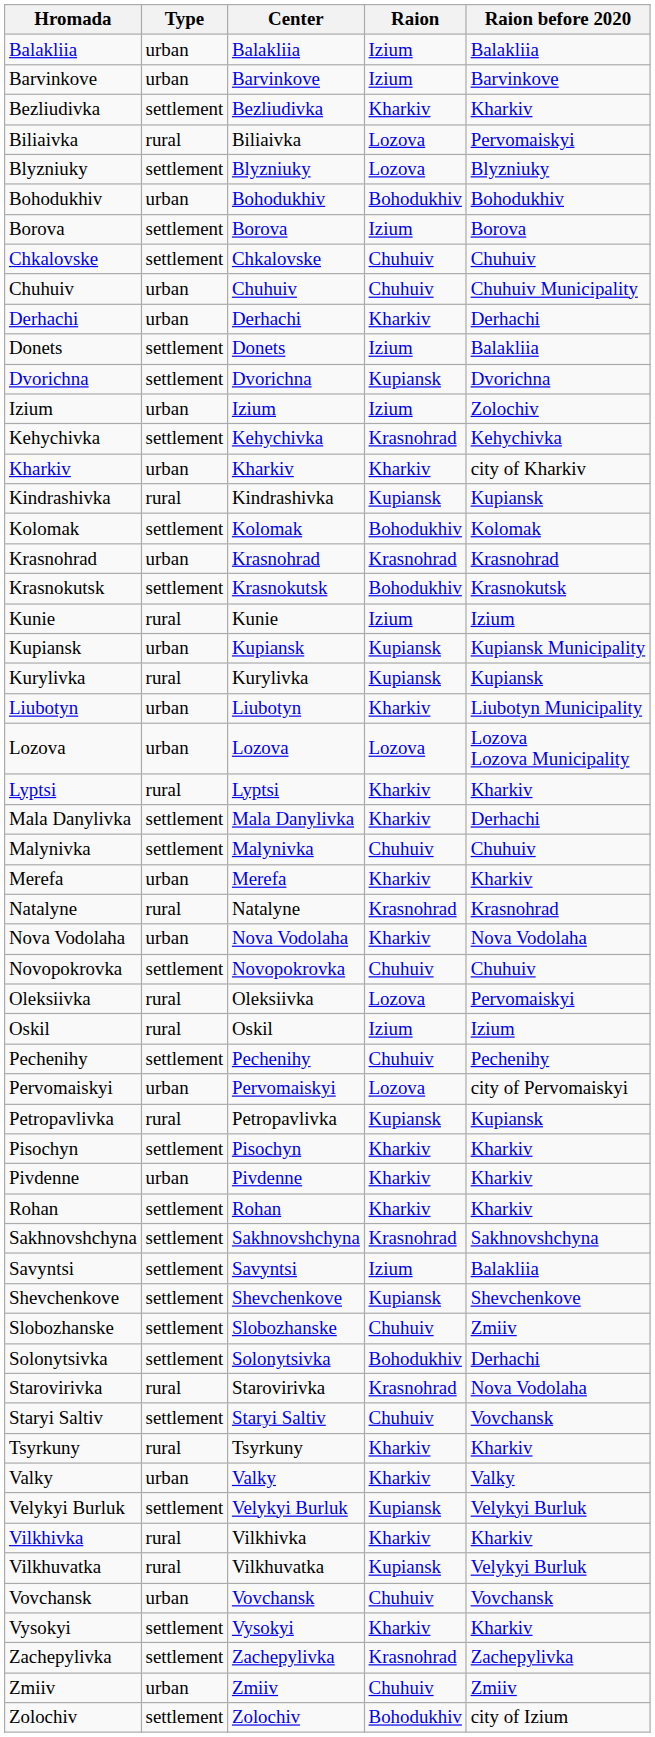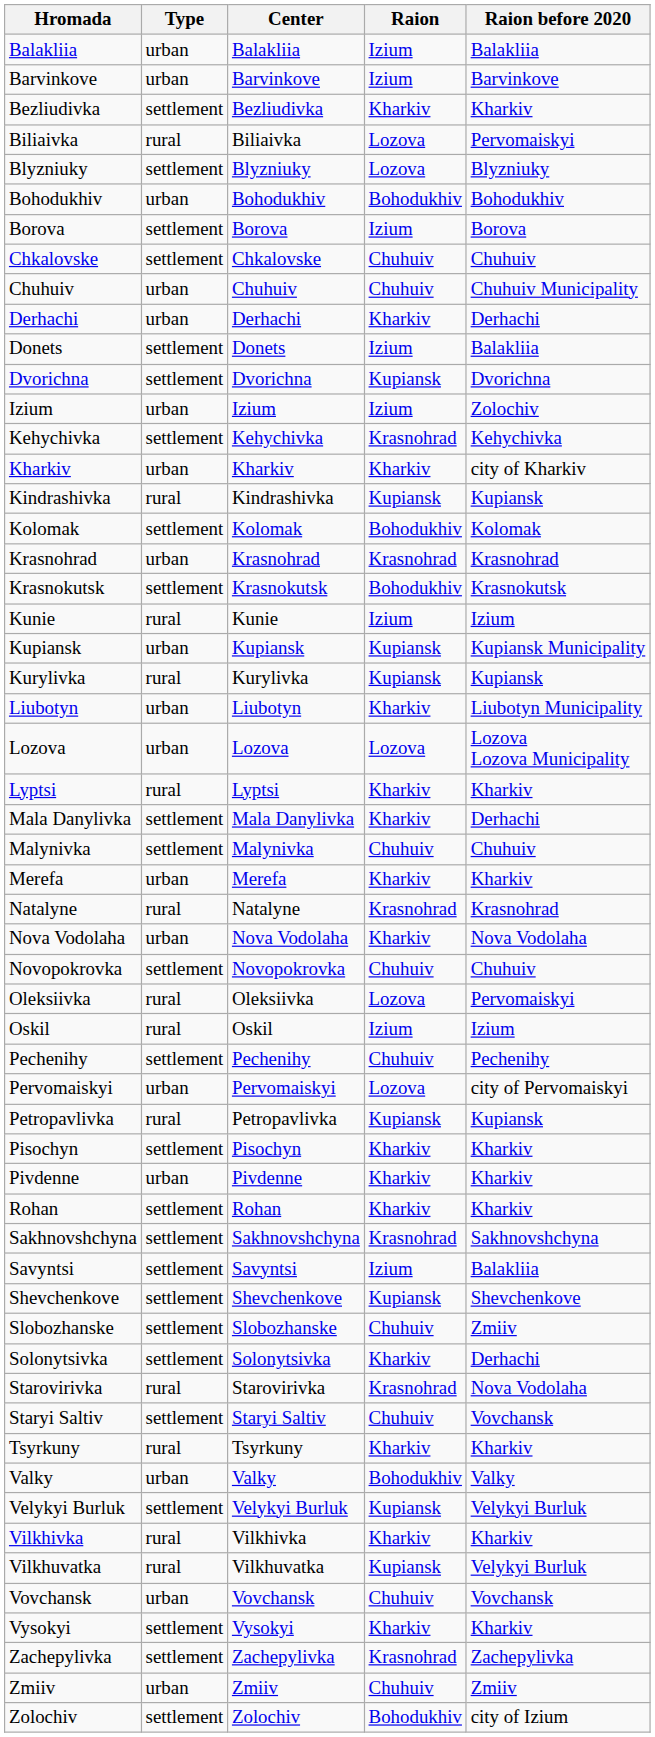row 45 | Raion: Bohodukhiv -> Kharkiv
row 49 | Raion: Kharkiv -> Bohodukhiv
